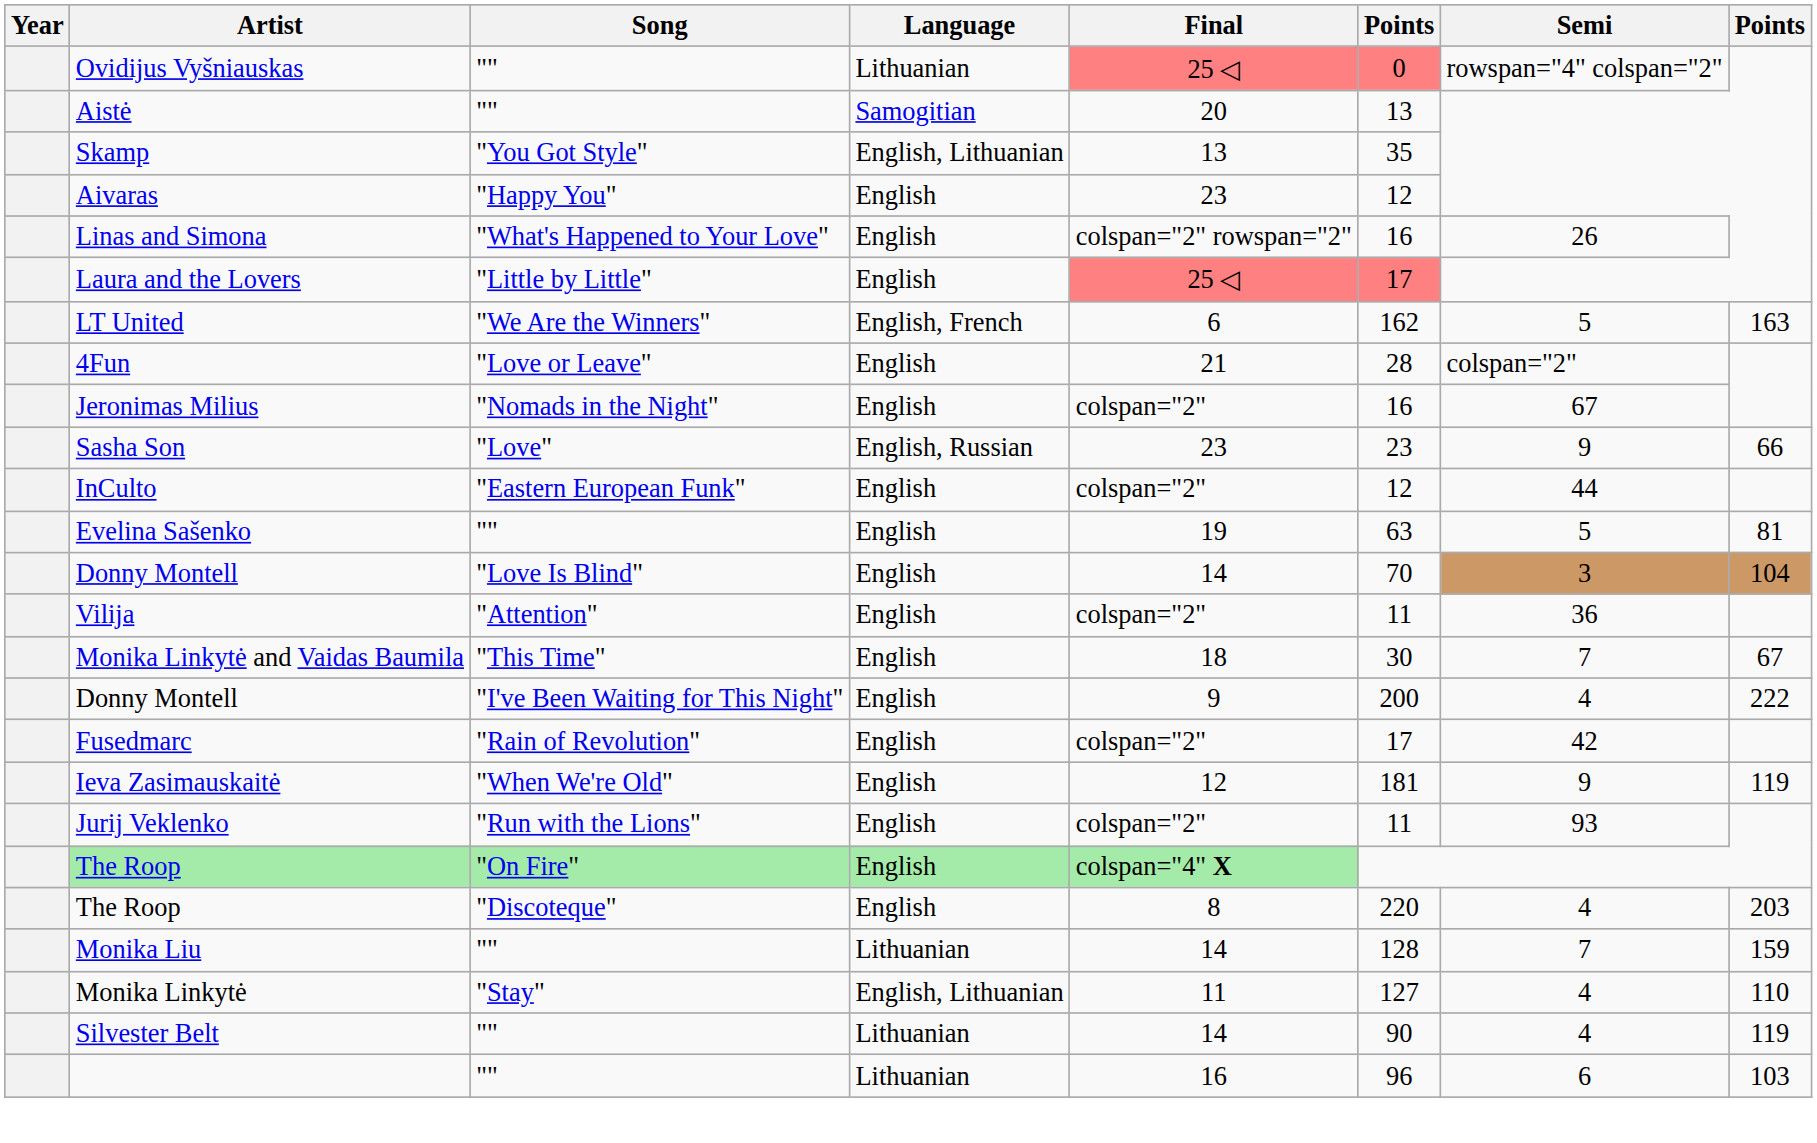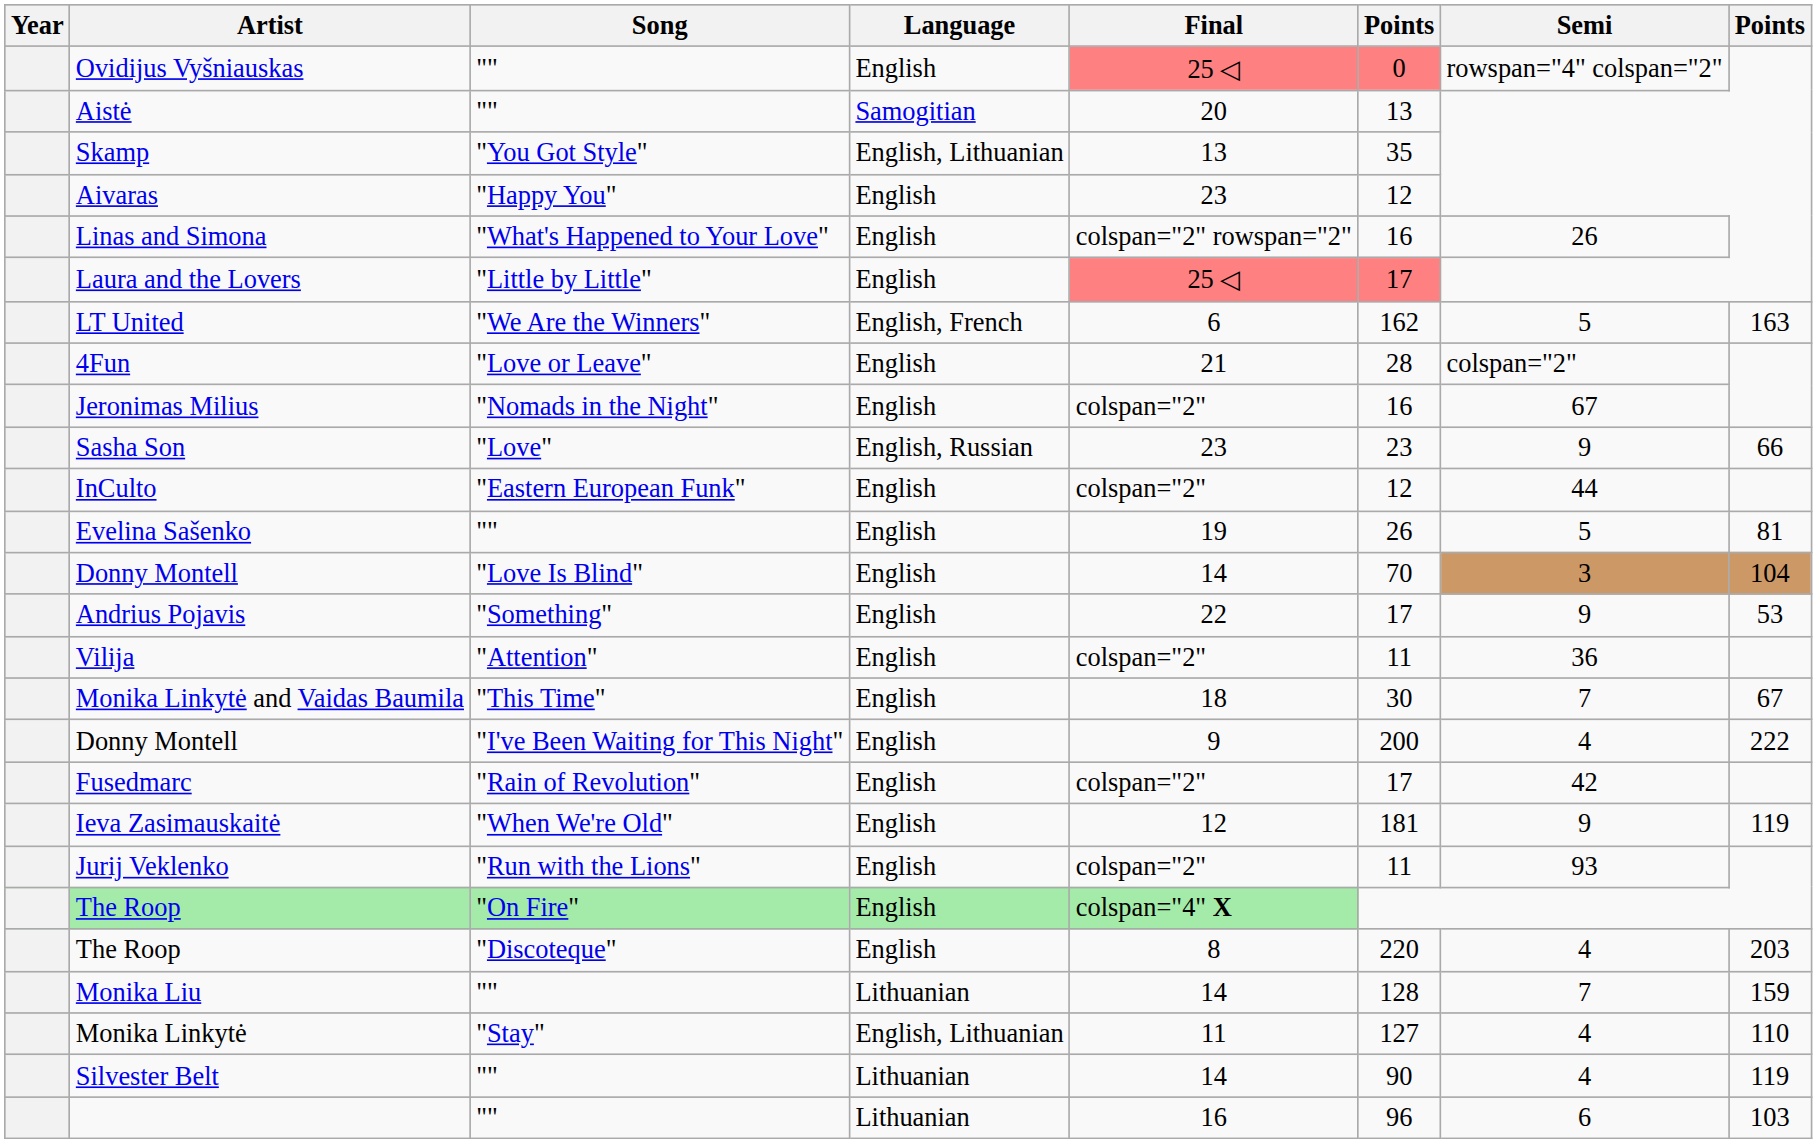Ovidijus Vyšniauskas | Language: Lithuanian -> English
Evelina Sašenko | column 6: 63 -> 26
+ row: Andrius Pojavis | "Something" | English | 22 | 17 | 9 | 53
